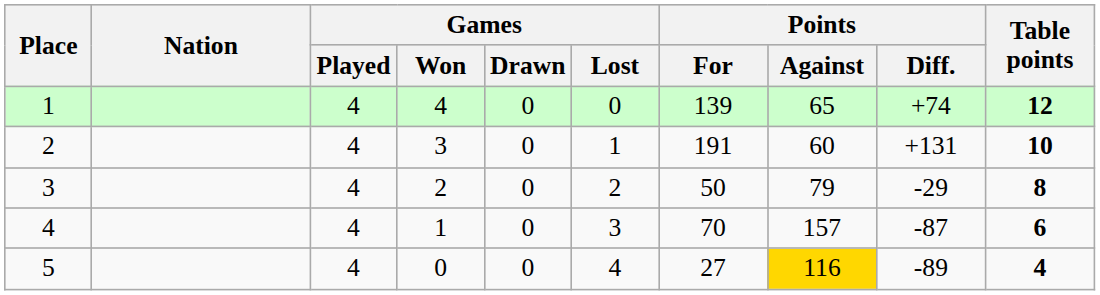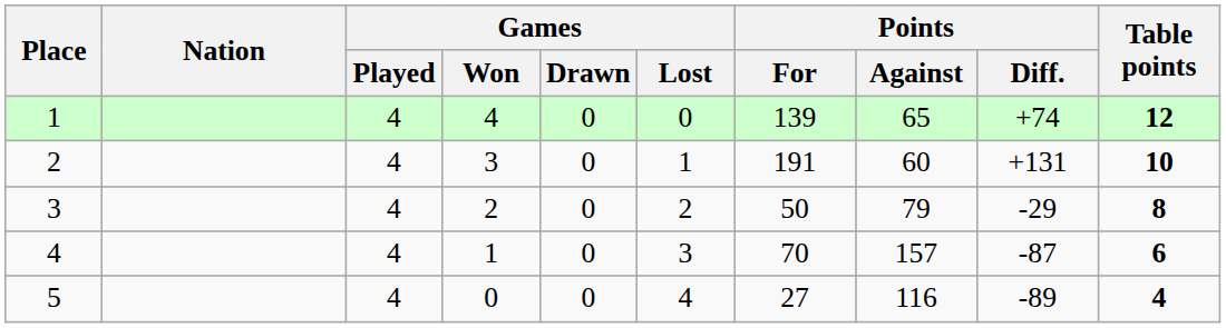5 | Points / Against: gold background -> no background
